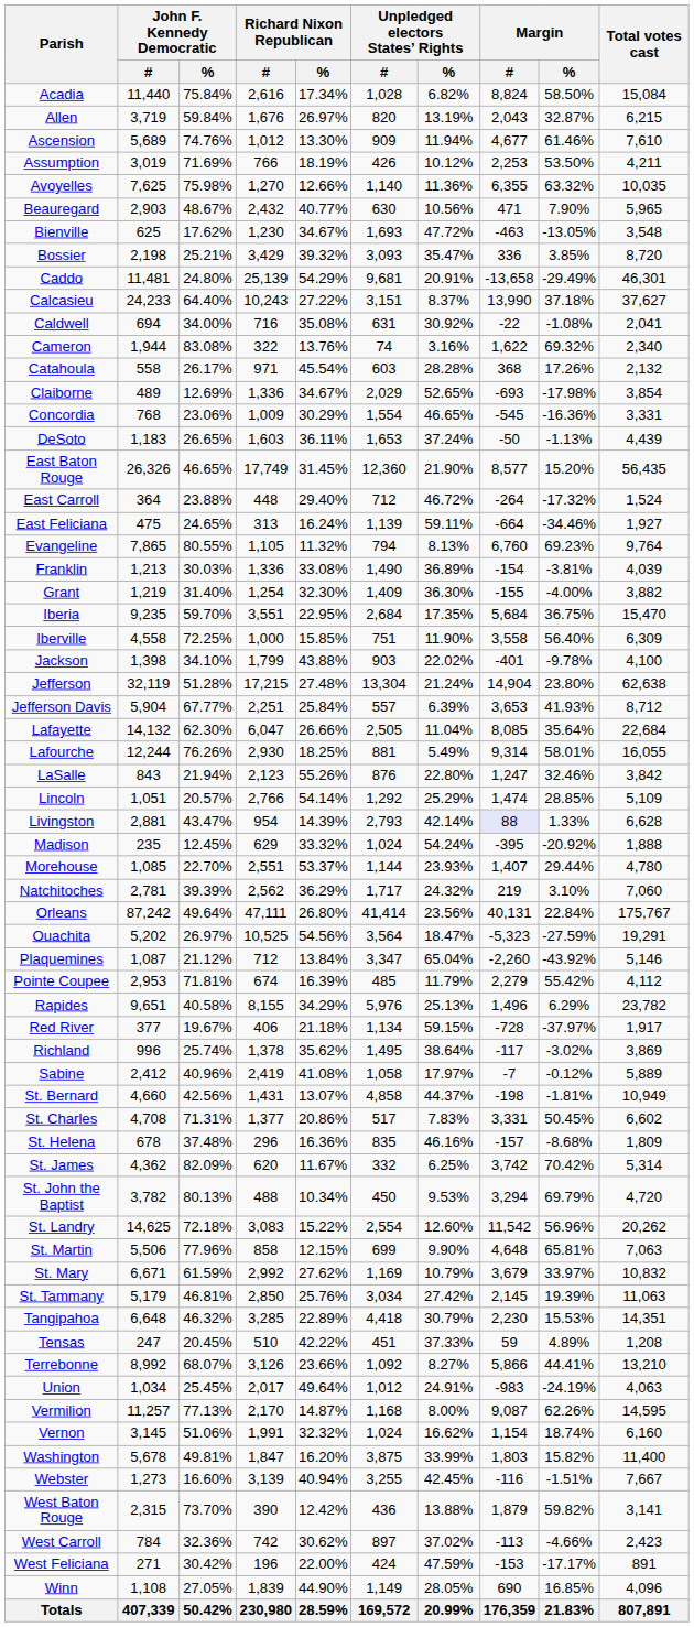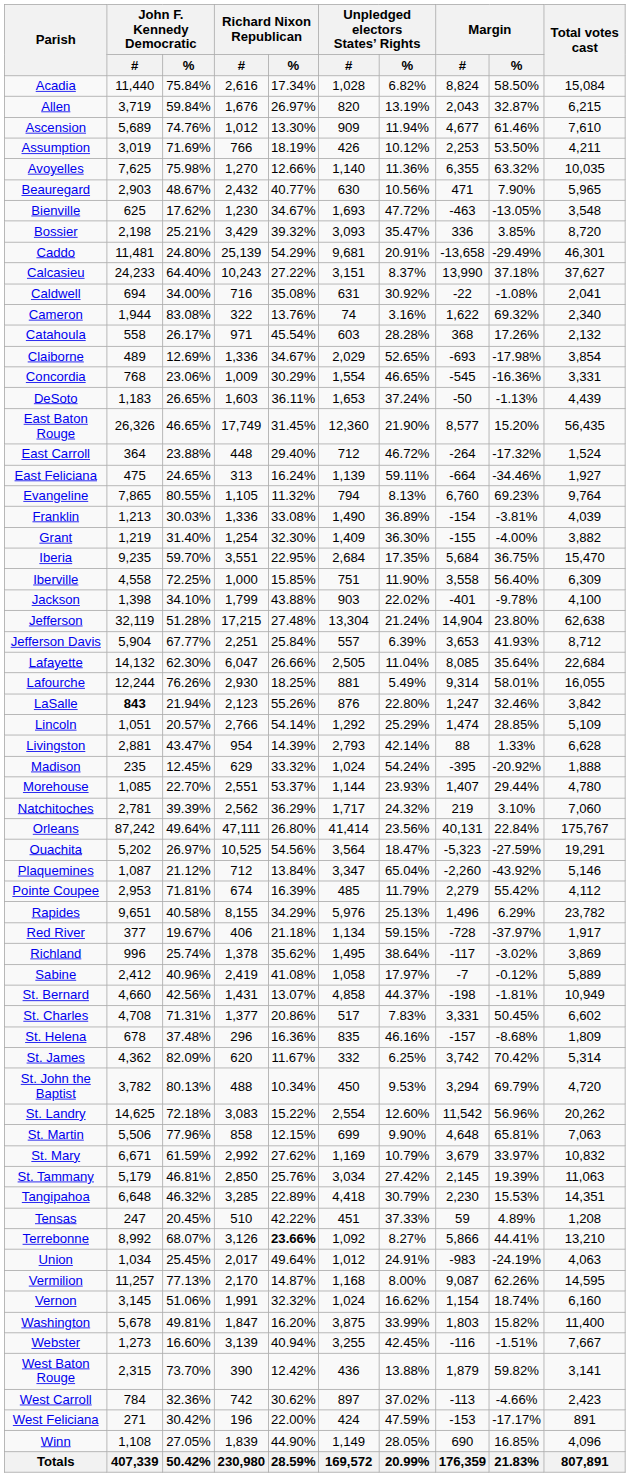LaSalle | John F. Kennedy Democratic / #: normal -> bold
Livingston | Margin / #: lavender background -> no background
Terrebonne | Richard Nixon Republican / %: normal -> bold
